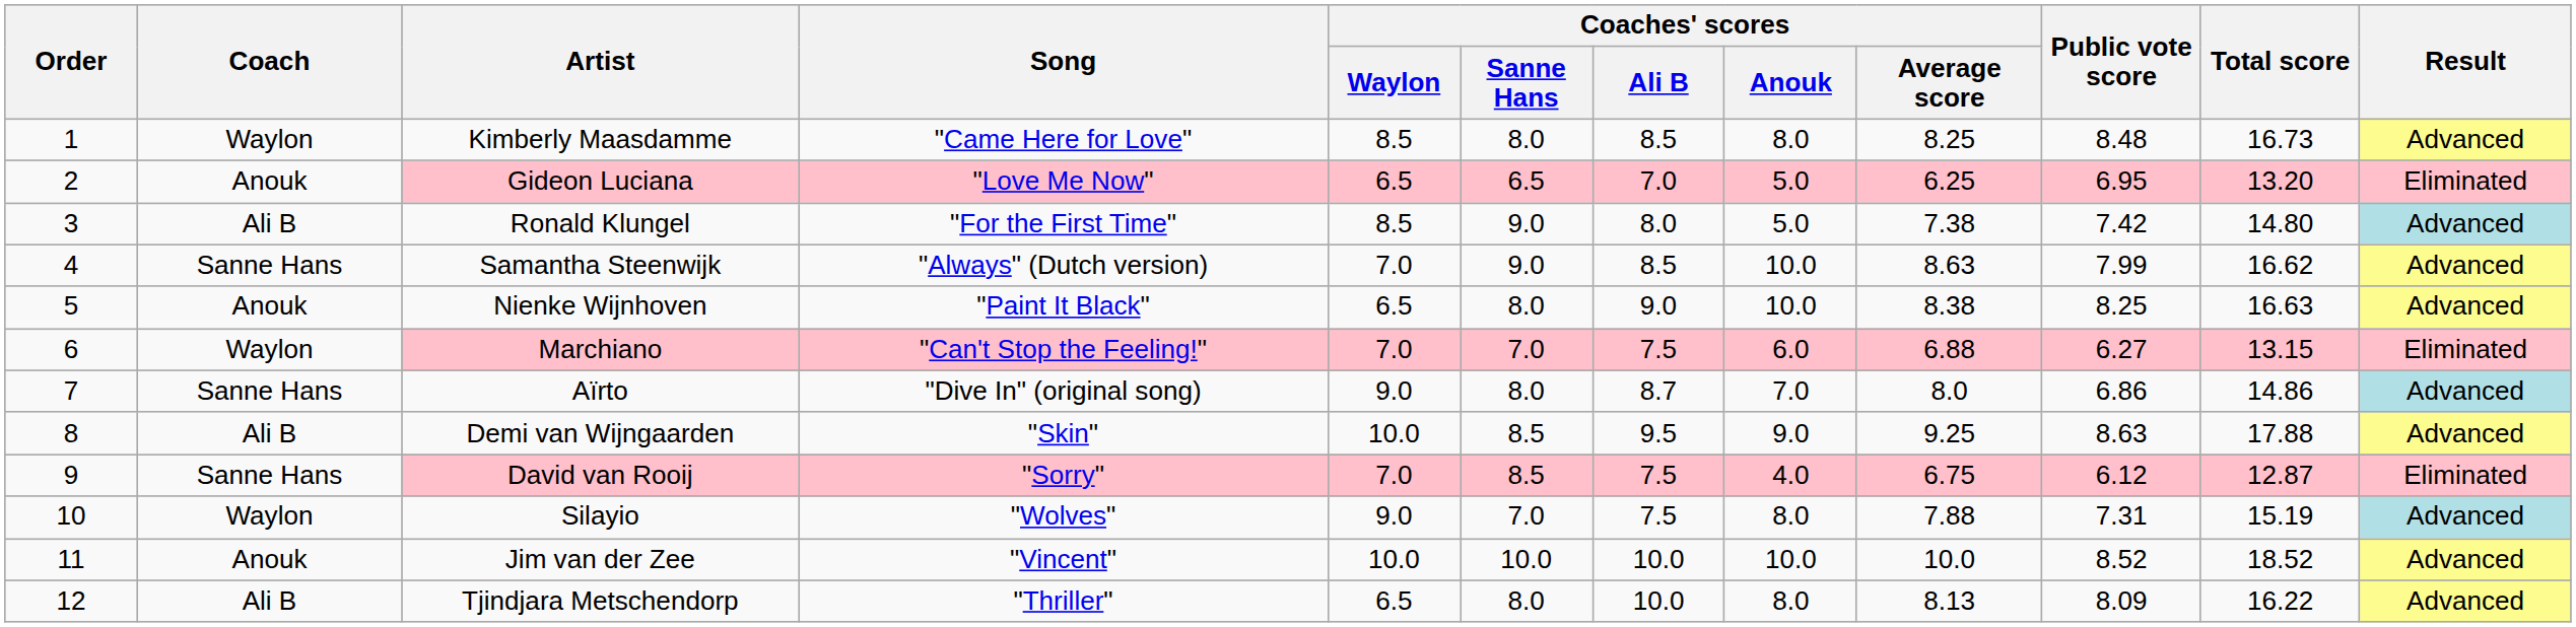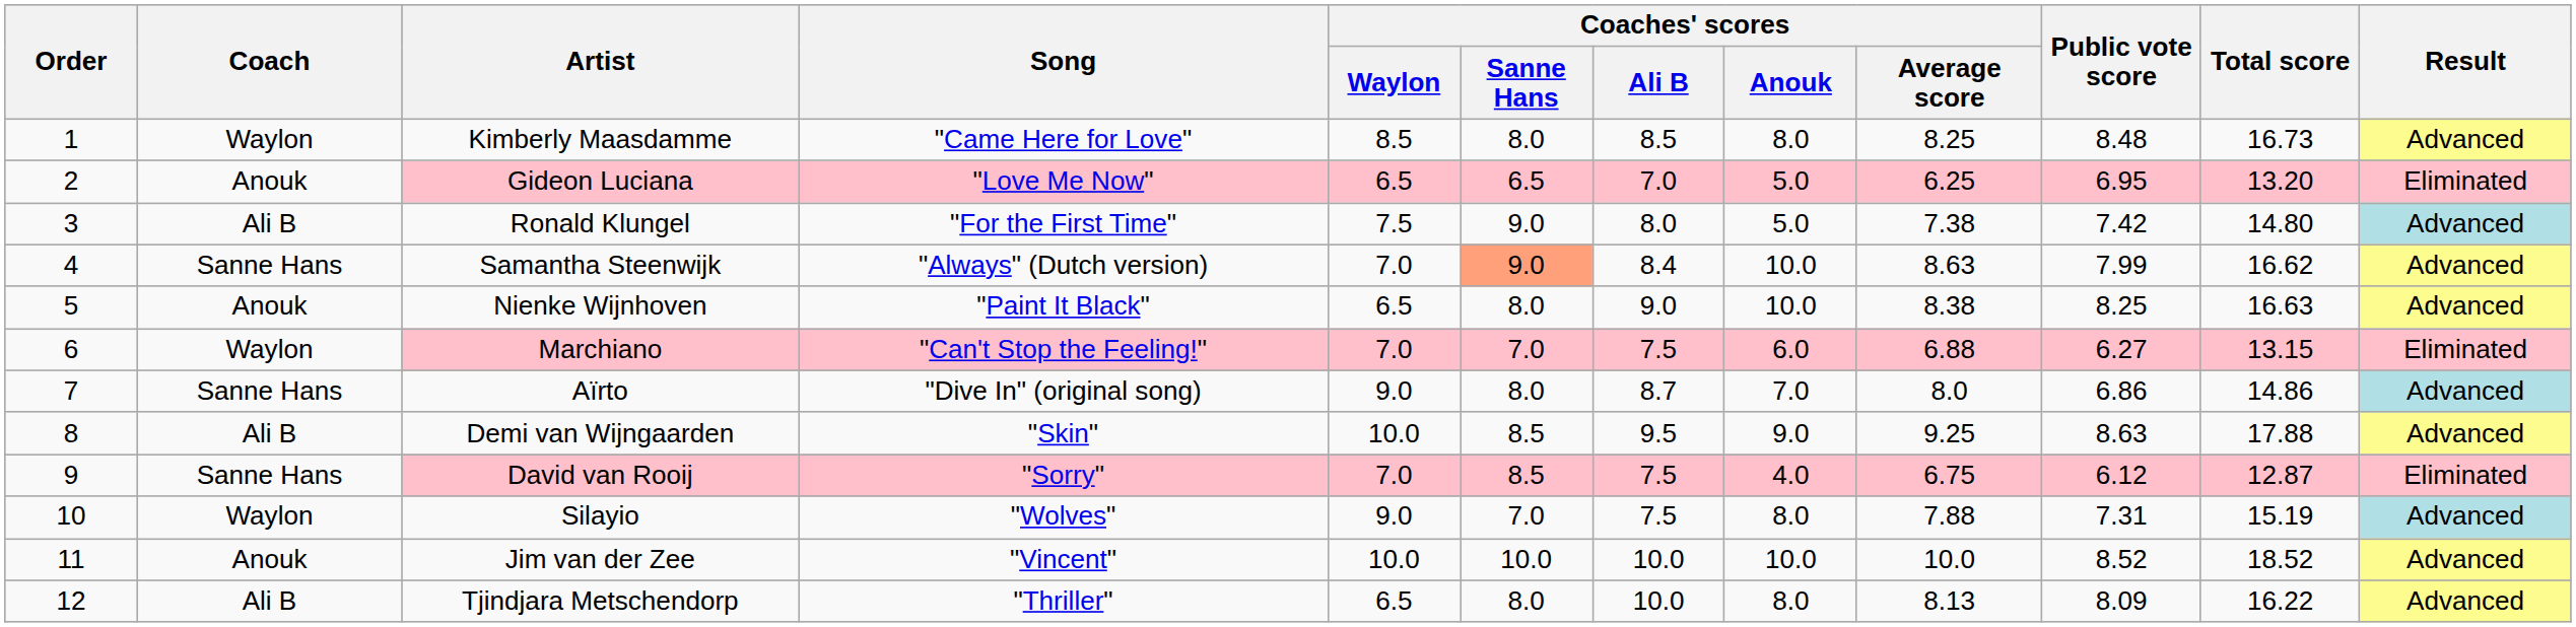Ronald Klungel | Coaches' scores / Waylon: 8.5 -> 7.5
Samantha Steenwijk | Coaches' scores / Sanne Hans: no background -> lightsalmon background
Samantha Steenwijk | Coaches' scores / Ali B: 8.5 -> 8.4
